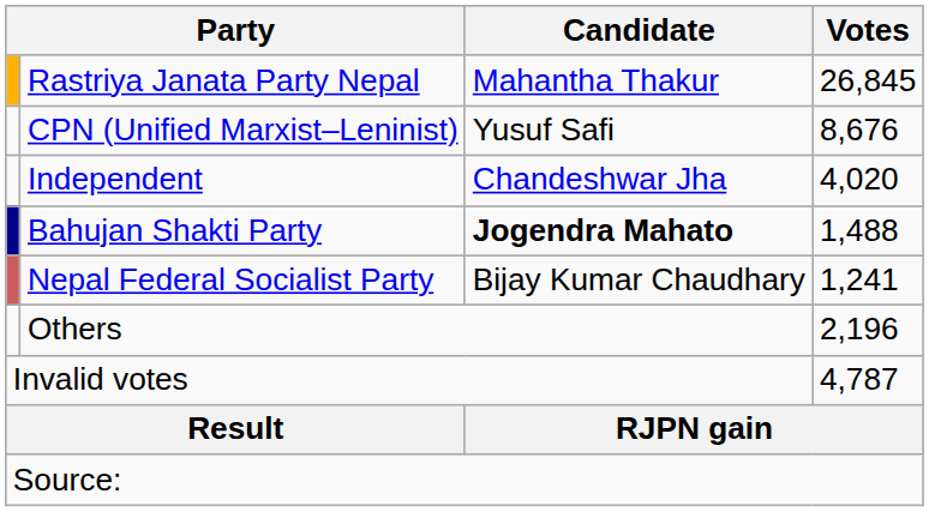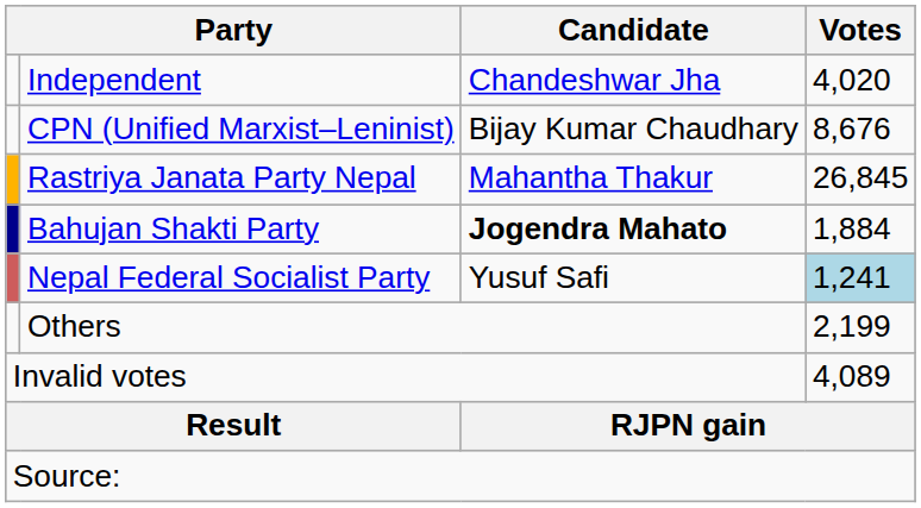rows swapped: Rastriya Janata Party Nepal <-> Independent
CPN (Unified Marxist–Leninist) | Candidate: Yusuf Safi -> Bijay Kumar Chaudhary
Bahujan Shakti Party | Votes: 1,488 -> 1,884
Nepal Federal Socialist Party | Candidate: Bijay Kumar Chaudhary -> Yusuf Safi
Nepal Federal Socialist Party | Votes: no background -> lightblue background
Others | Votes: 2,196 -> 2,199
Invalid votes | Votes: 4,787 -> 4,089
